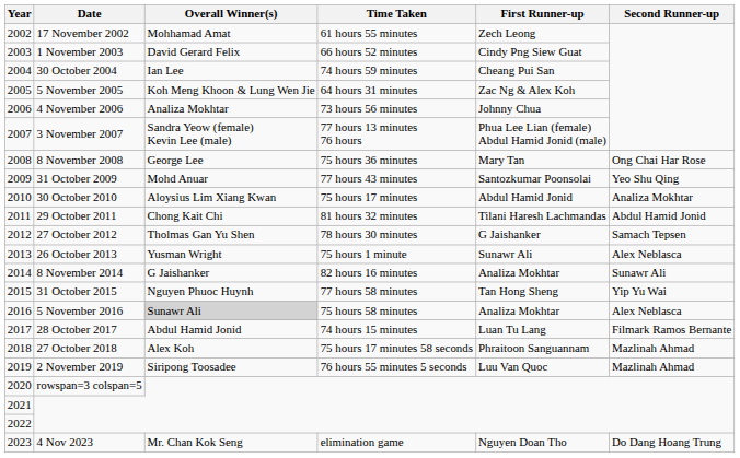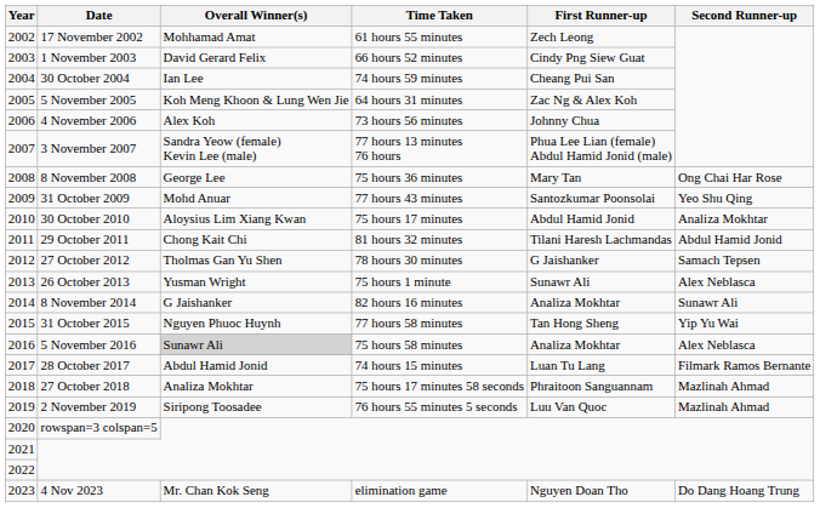4 November 2006 | Overall Winner(s): Analiza Mokhtar -> Alex Koh
27 October 2018 | Overall Winner(s): Alex Koh -> Analiza Mokhtar
